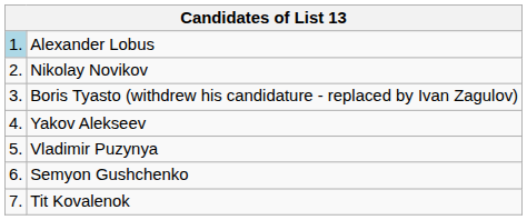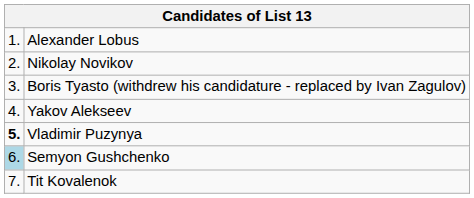Alexander Lobus | column 1: lightblue background -> no background
Vladimir Puzynya | column 1: normal -> bold
Semyon Gushchenko | column 1: no background -> lightblue background
